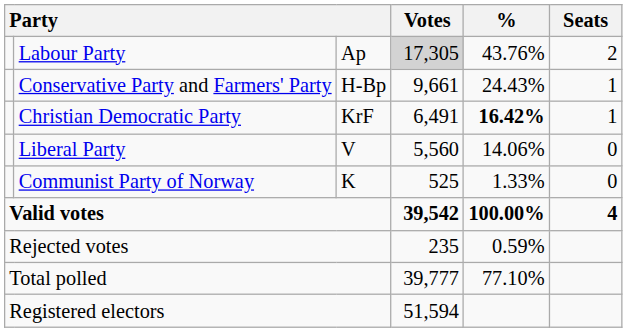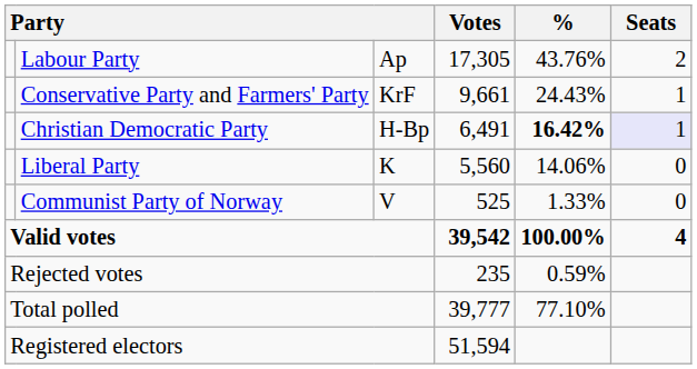Labour Party | Votes: lightgrey background -> no background
Conservative Party and Farmers' Party | column 3: H-Bp -> KrF
Christian Democratic Party | column 3: KrF -> H-Bp
Christian Democratic Party | Seats: no background -> lavender background
Liberal Party | column 3: V -> K
Communist Party of Norway | column 3: K -> V
